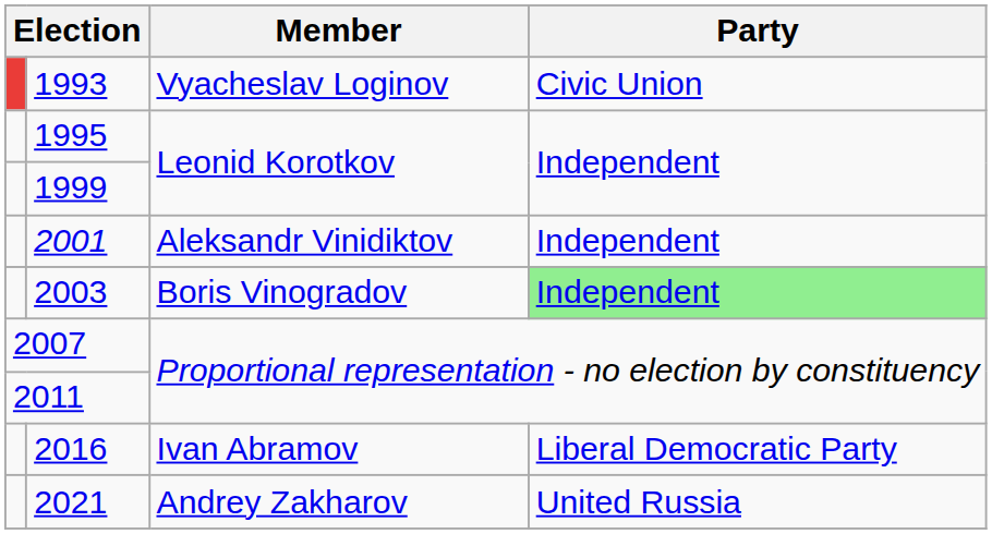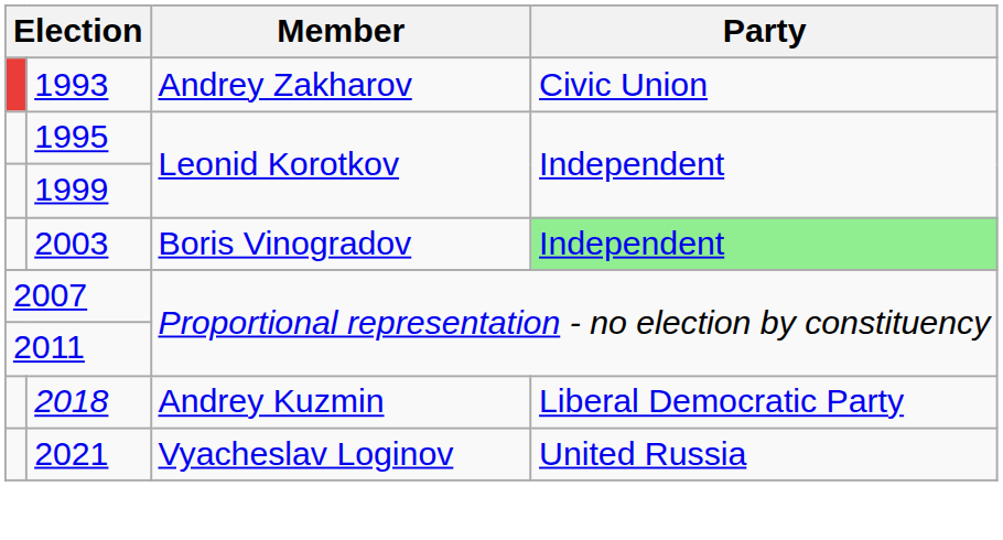1993 | Member: Vyacheslav Loginov -> Andrey Zakharov
- row: 2001 | Aleksandr Vinidiktov | Independent
- row: 2016 | Ivan Abramov | Liberal Democratic Party
+ row: 2018 | Andrey Kuzmin | Liberal Democratic Party
2021 | Member: Andrey Zakharov -> Vyacheslav Loginov
